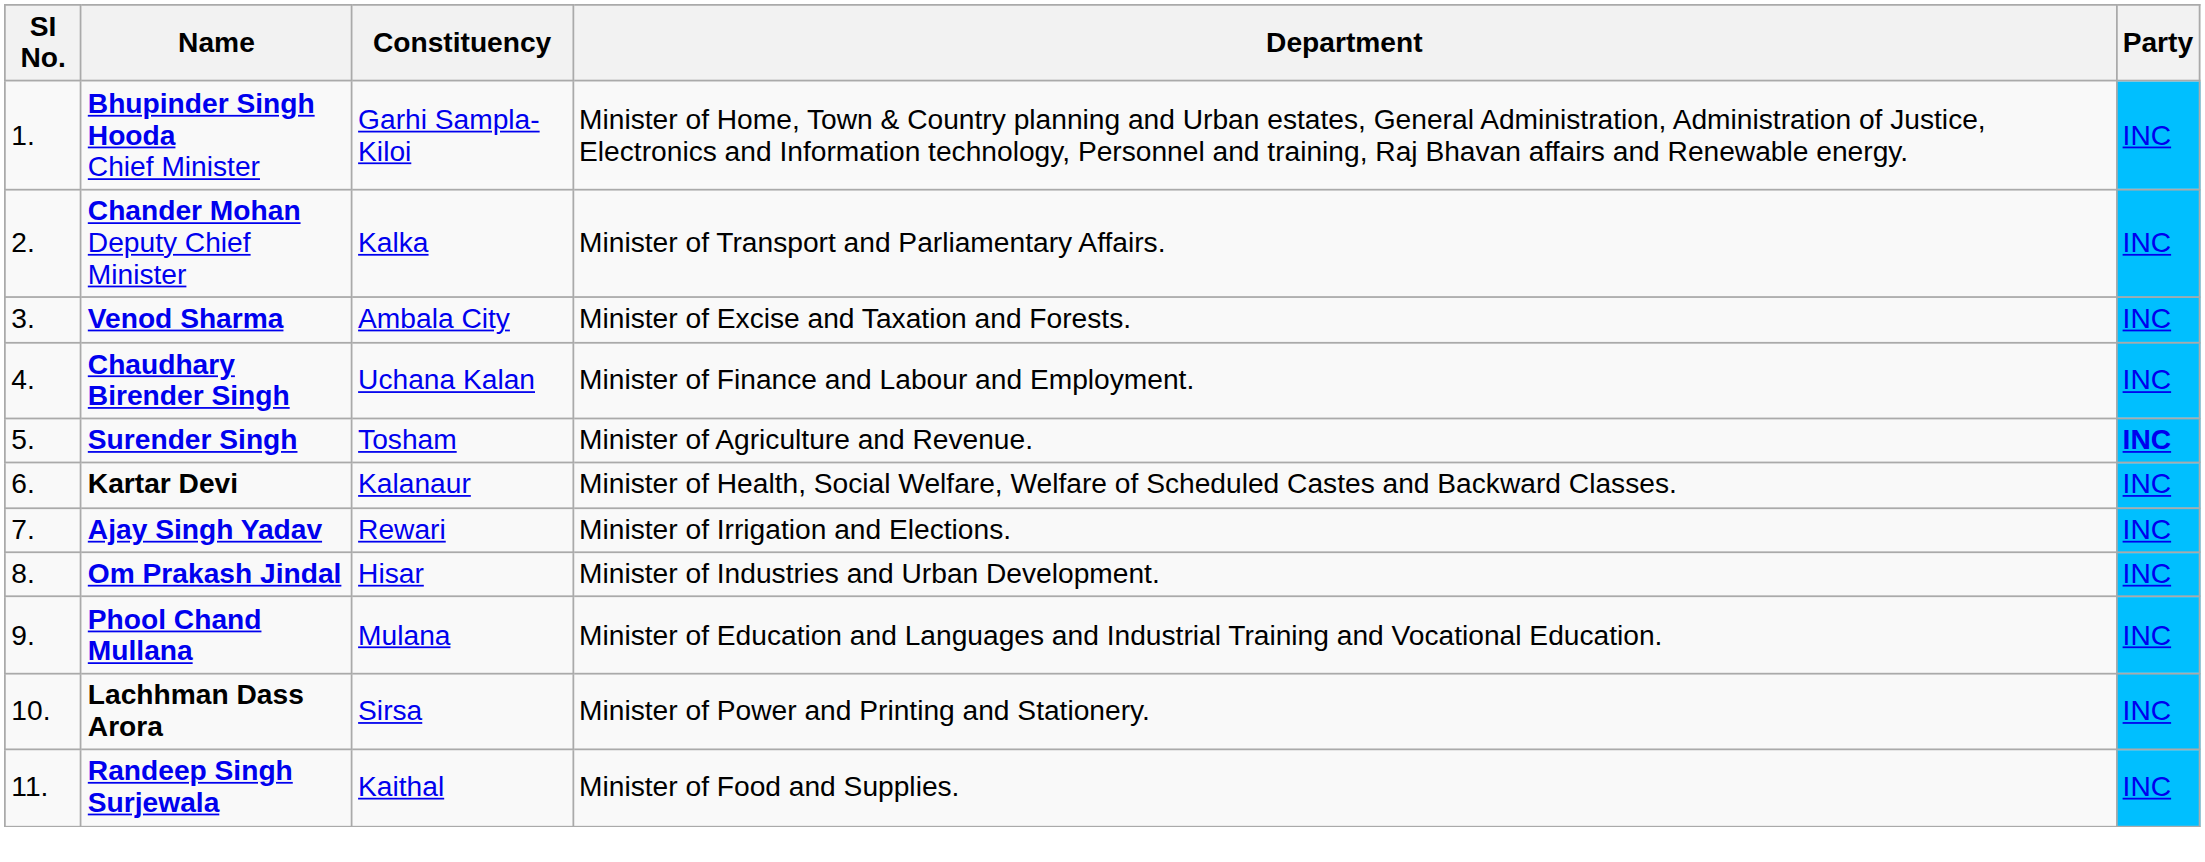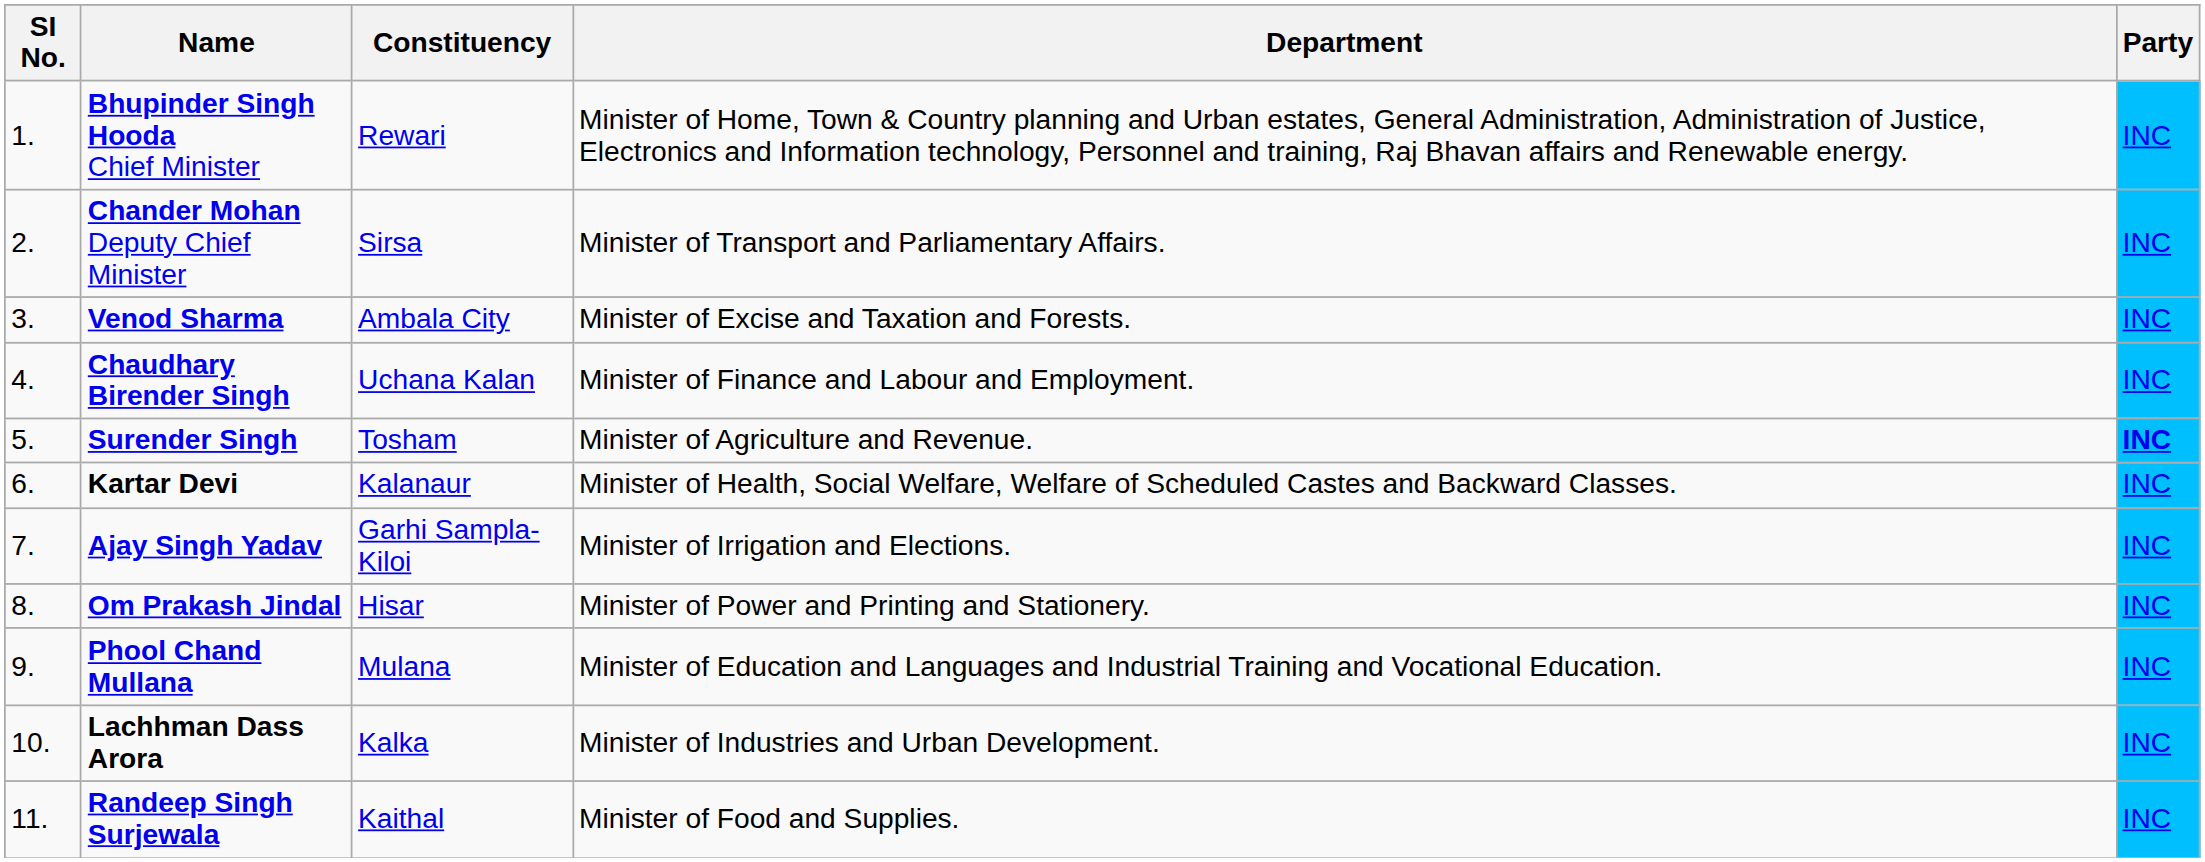Bhupinder Singh Hooda Chief Minister | Constituency: Garhi Sampla-Kiloi -> Rewari
Chander Mohan Deputy Chief Minister | Constituency: Kalka -> Sirsa
Ajay Singh Yadav | Constituency: Rewari -> Garhi Sampla-Kiloi
Om Prakash Jindal | Department: Minister of Industries and Urban Development. -> Minister of Power and Printing and Stationery.
Lachhman Dass Arora | Constituency: Sirsa -> Kalka
Lachhman Dass Arora | Department: Minister of Power and Printing and Stationery. -> Minister of Industries and Urban Development.
